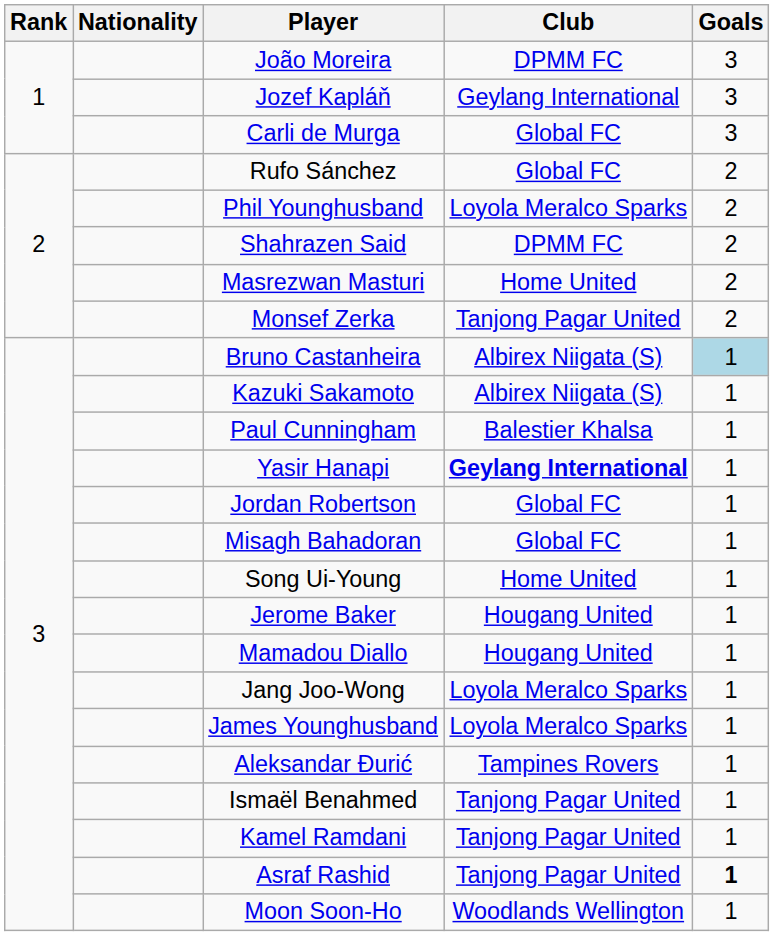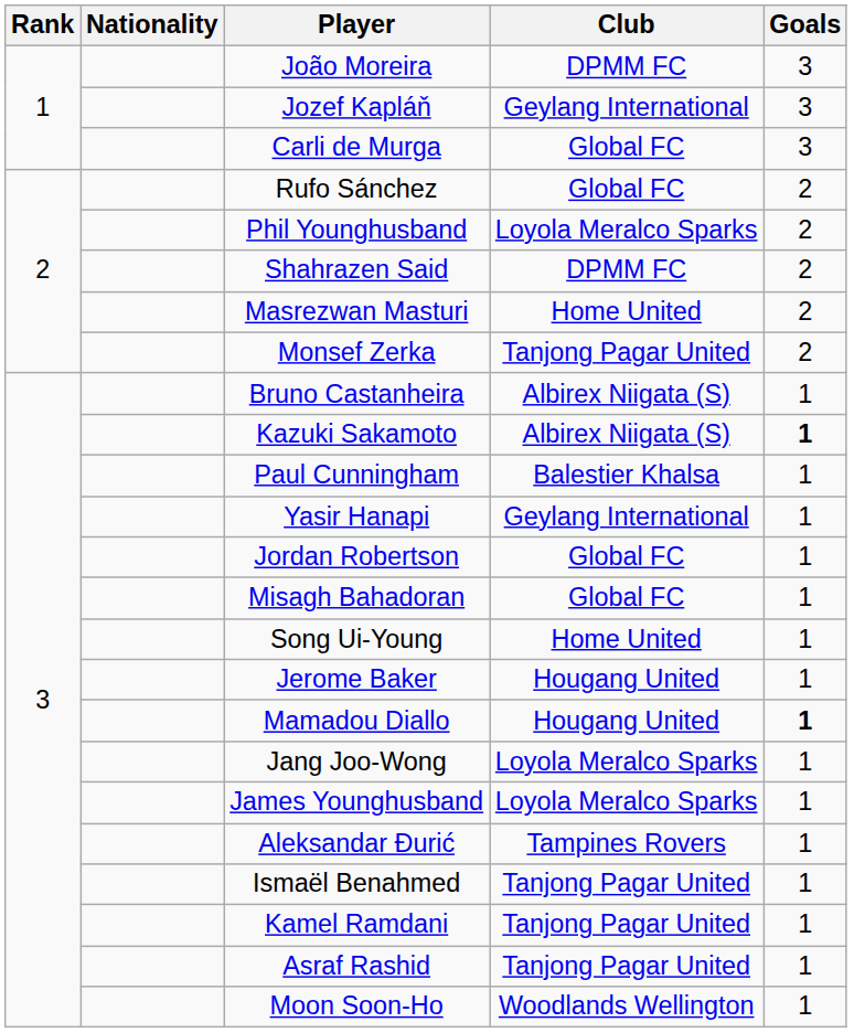Bruno Castanheira | Goals: lightblue background -> no background
Kazuki Sakamoto | Goals: normal -> bold
Yasir Hanapi | Club: bold -> normal
Mamadou Diallo | Goals: normal -> bold
Asraf Rashid | Goals: bold -> normal
